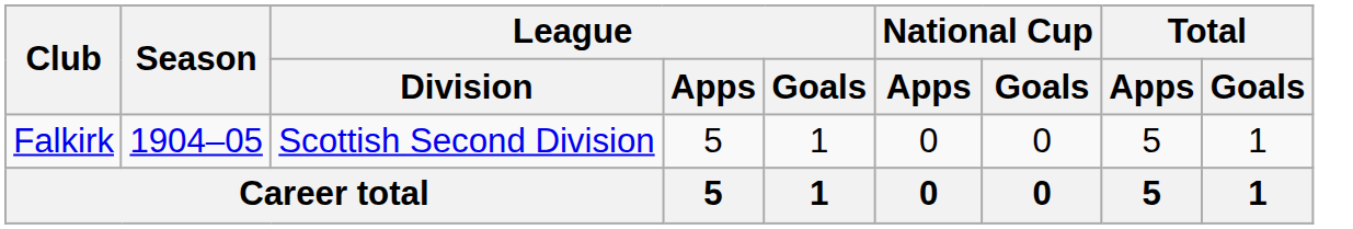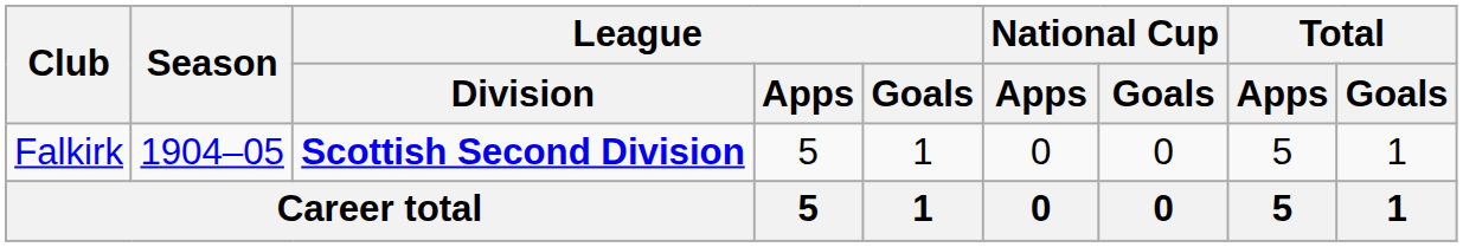Falkirk | League / Division: normal -> bold
